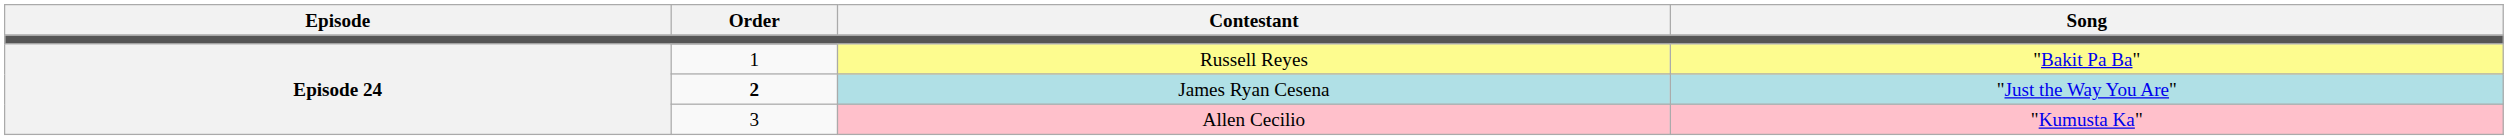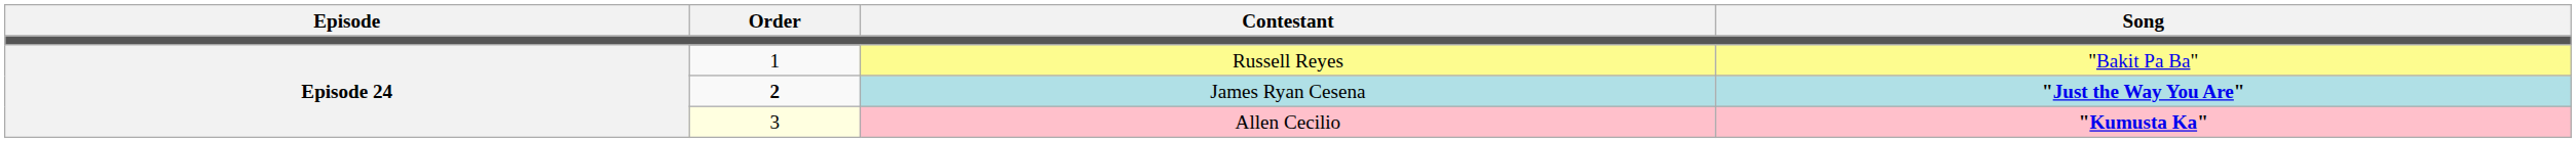James Ryan Cesena | Song: normal -> bold
Allen Cecilio | Order: no background -> lightyellow background
Allen Cecilio | Song: normal -> bold
